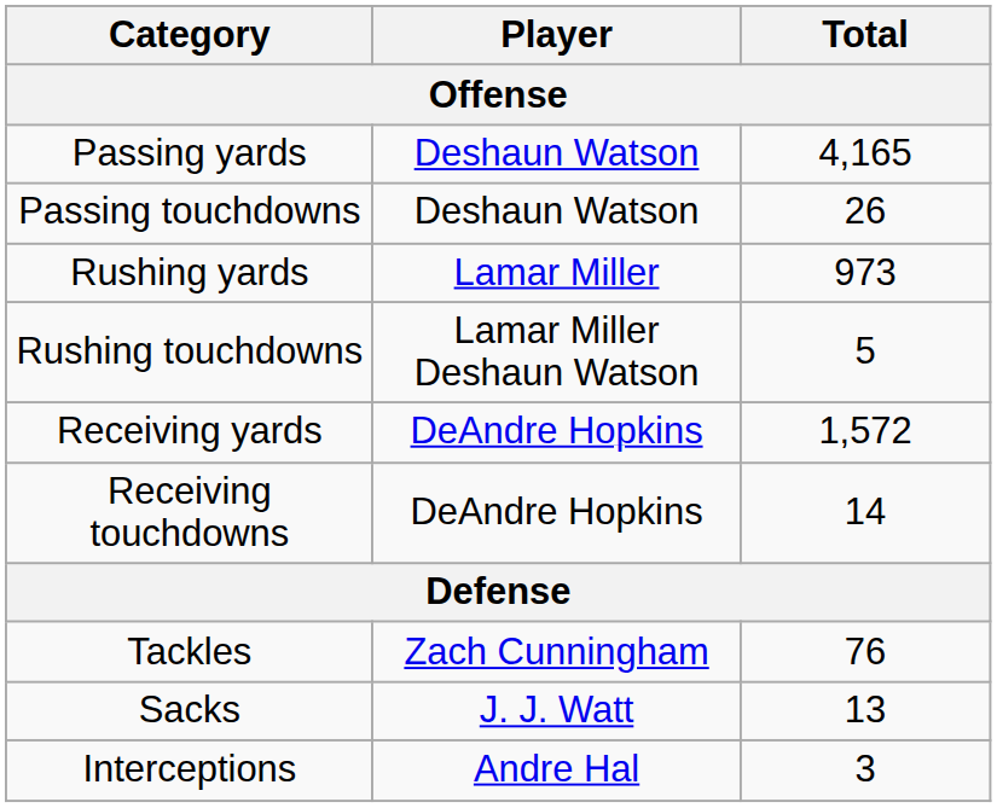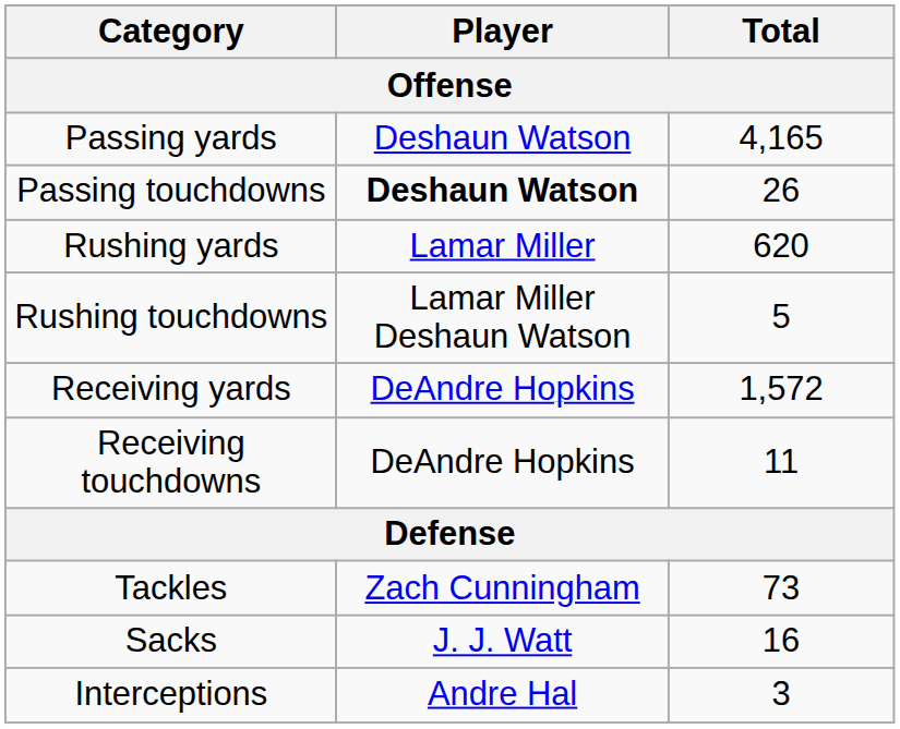Passing touchdowns | Player: normal -> bold
Rushing yards | Total: 973 -> 620
Receiving touchdowns | Total: 14 -> 11
Tackles | Total: 76 -> 73
Sacks | Total: 13 -> 16
